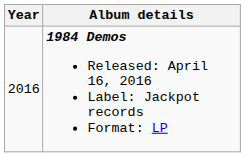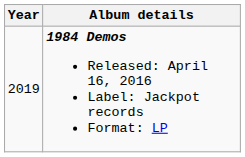row 2 | Year: 2016 -> 2019
